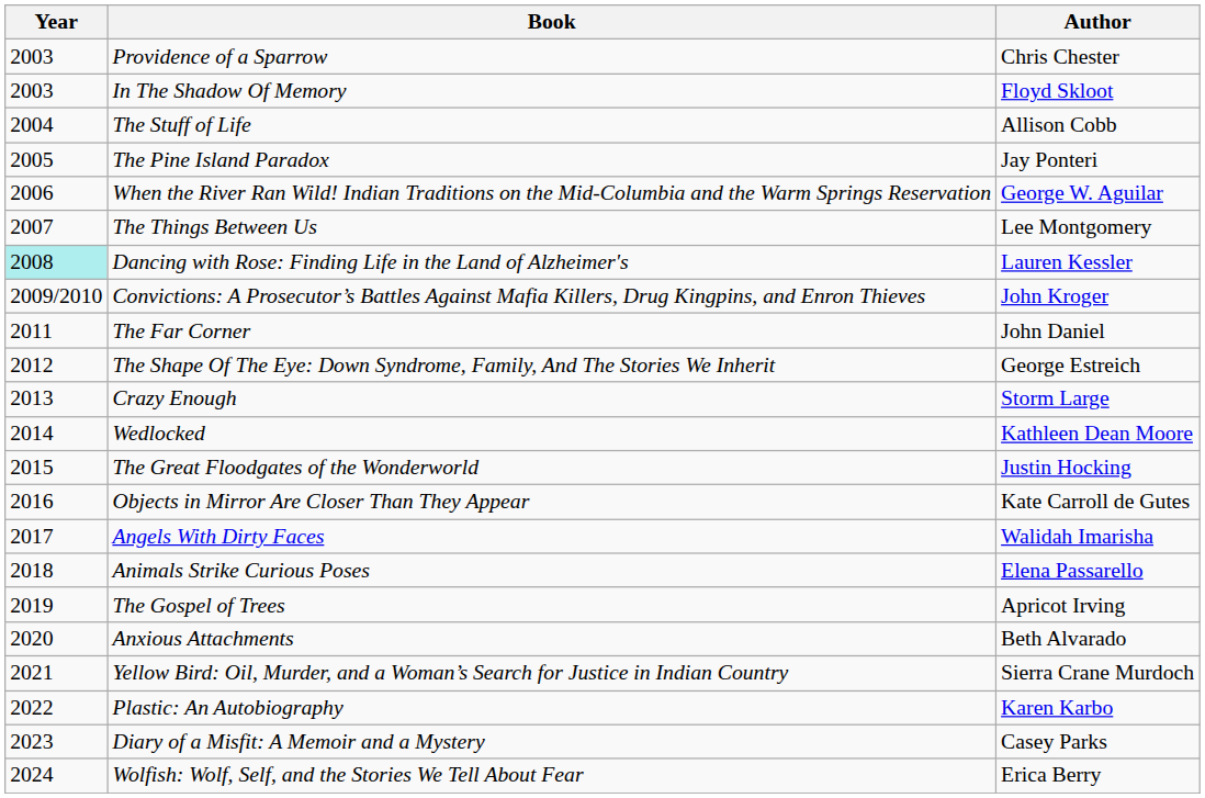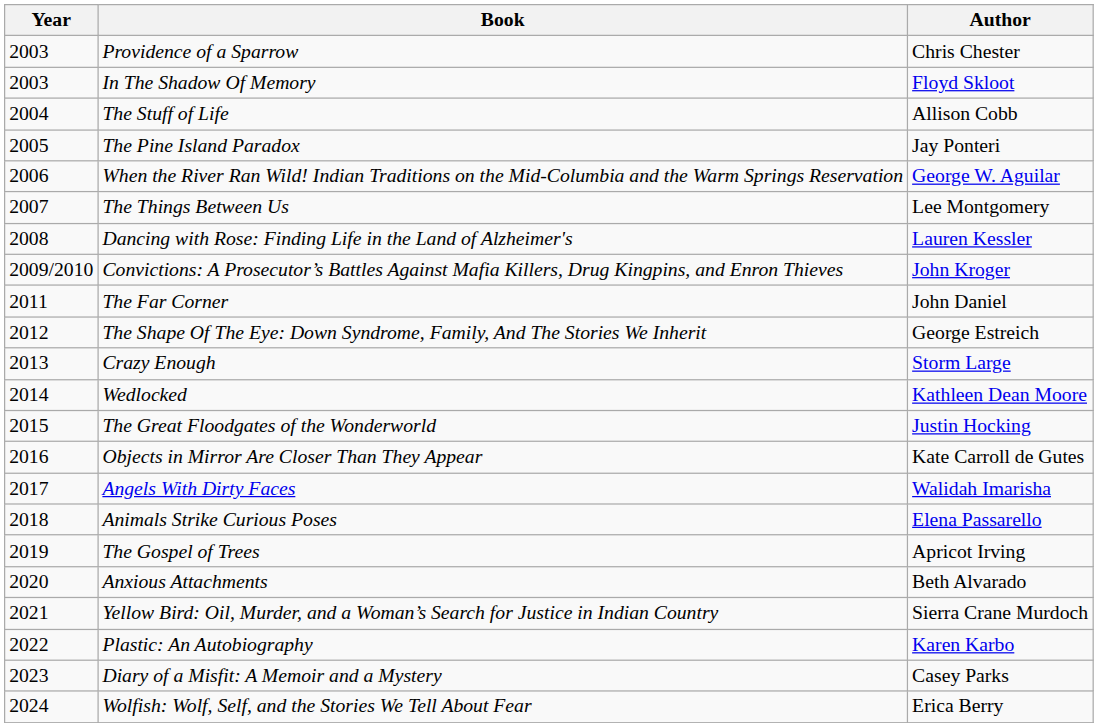Dancing with Rose: Finding Life in the Land of Alzheimer's | Year: paleturquoise background -> no background
